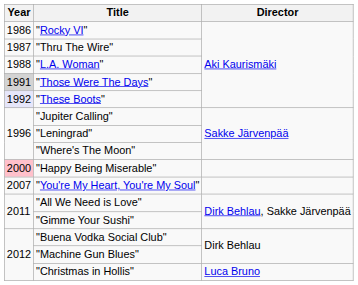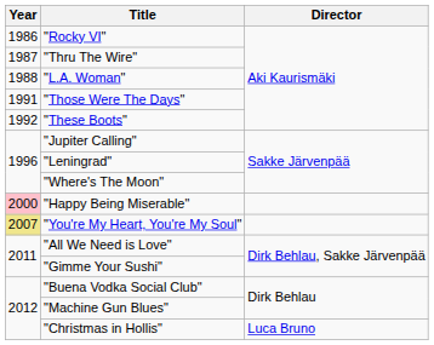"Those Were The Days" | Year: lightgrey background -> no background
"These Boots" | Year: lavender background -> no background
"You're My Heart, You're My Soul" | Year: no background -> khaki background
